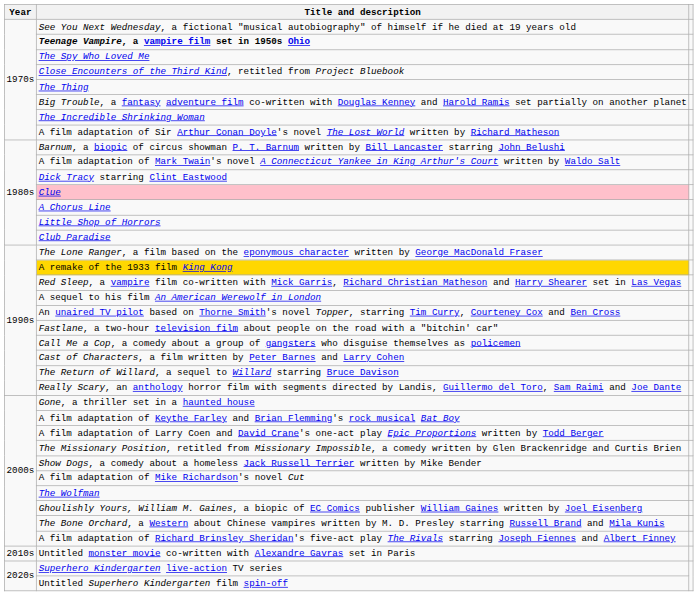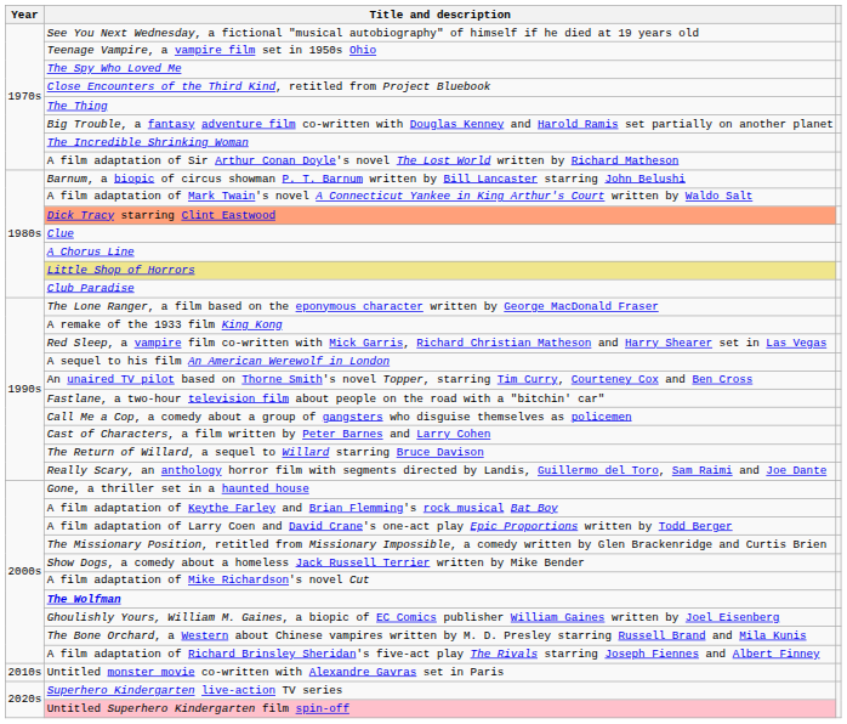Teenage Vampire, a vampire film set in 1950s Ohio | Title and description: bold -> normal
Dick Tracy starring Clint Eastwood | Title and description: no background -> lightsalmon background
Clue | Title and description: pink background -> no background
Little Shop of Horrors | Title and description: no background -> khaki background
A remake of the 1933 film King Kong | Title and description: gold background -> no background
The Wolfman | Title and description: normal -> bold
Untitled Superhero Kindergarten film spin-off | Title and description: no background -> pink background
